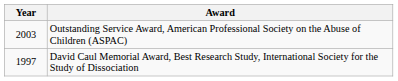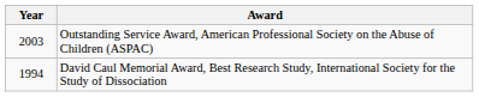row 3 | Year: 1997 -> 1994
